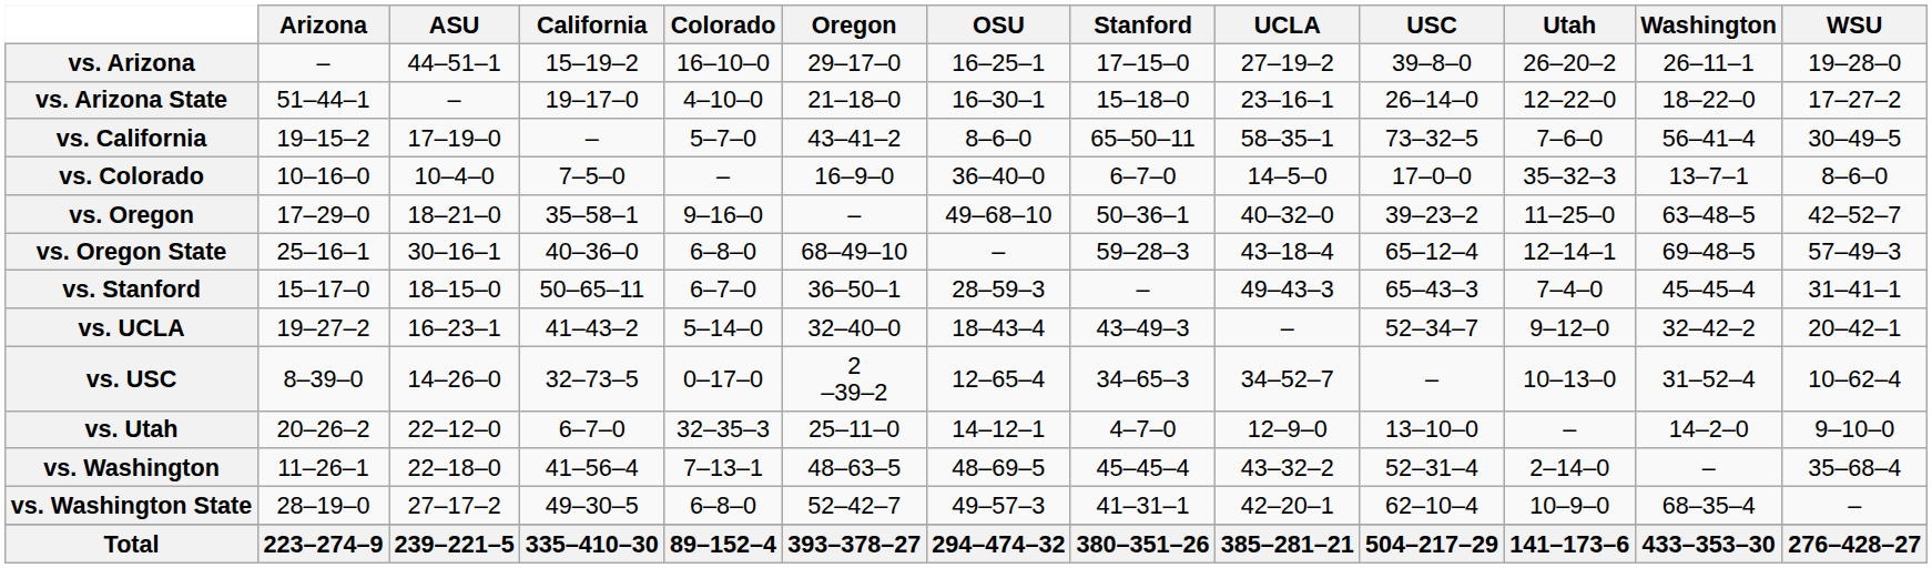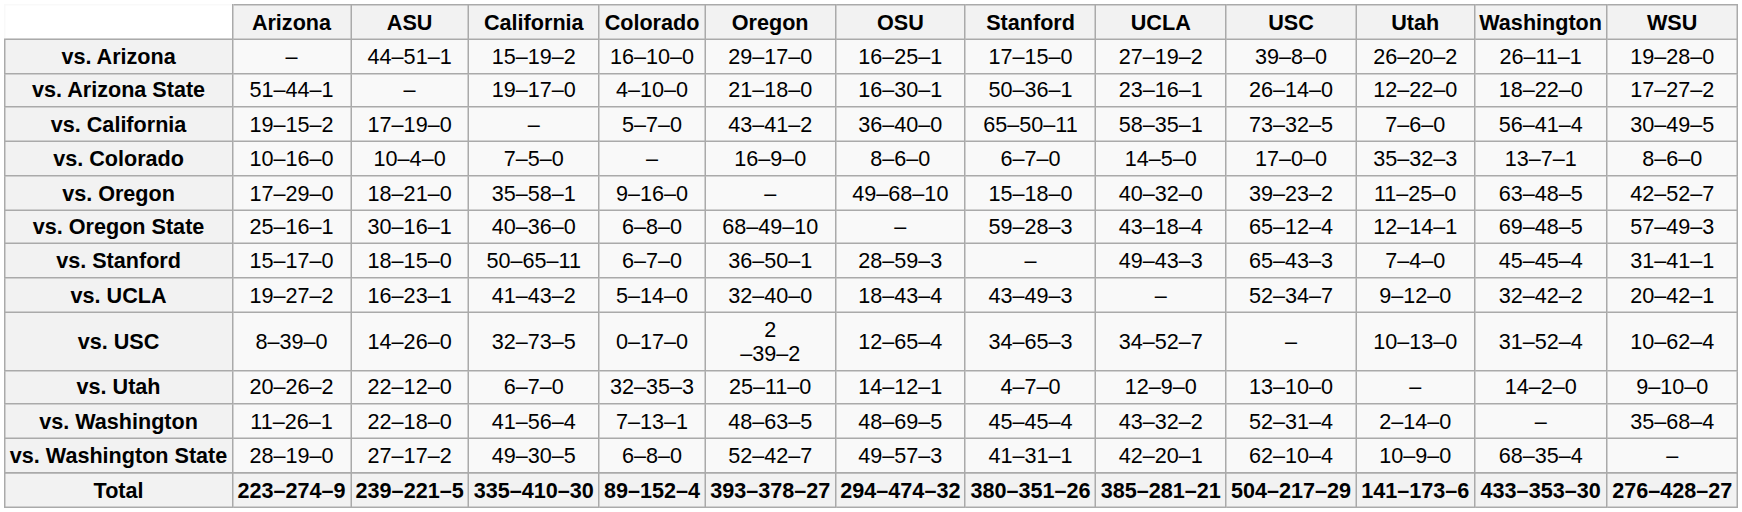vs. Arizona State | Stanford: 15–18–0 -> 50–36–1
vs. California | OSU: 8–6–0 -> 36–40–0
vs. Colorado | OSU: 36–40–0 -> 8–6–0
vs. Oregon | Stanford: 50–36–1 -> 15–18–0
